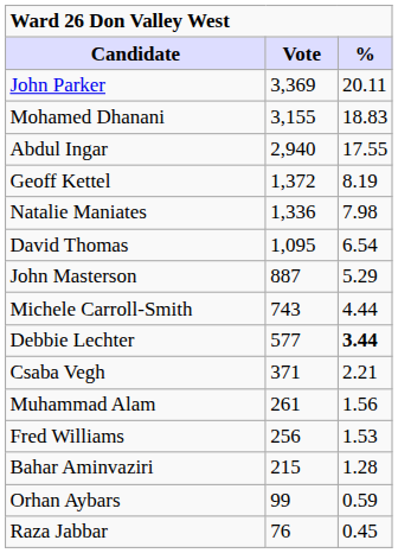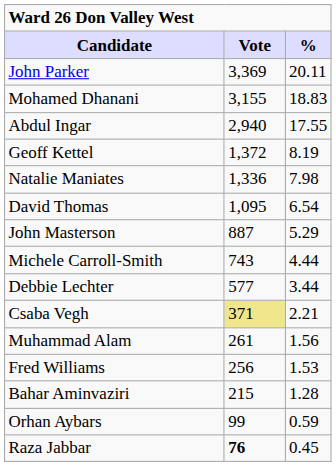Debbie Lechter | %: bold -> normal
Csaba Vegh | Vote: no background -> khaki background
Raza Jabbar | Vote: normal -> bold
